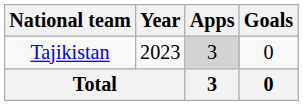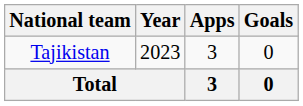Tajikistan | Apps: lightgrey background -> no background
